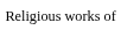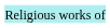Religious works of | column 1: no background -> paleturquoise background
